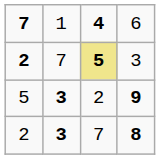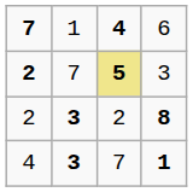row 3 | column 1: 5 -> 2
row 3 | column 4: 9 -> 8
row 4 | column 1: 2 -> 4
row 4 | column 4: 8 -> 1
